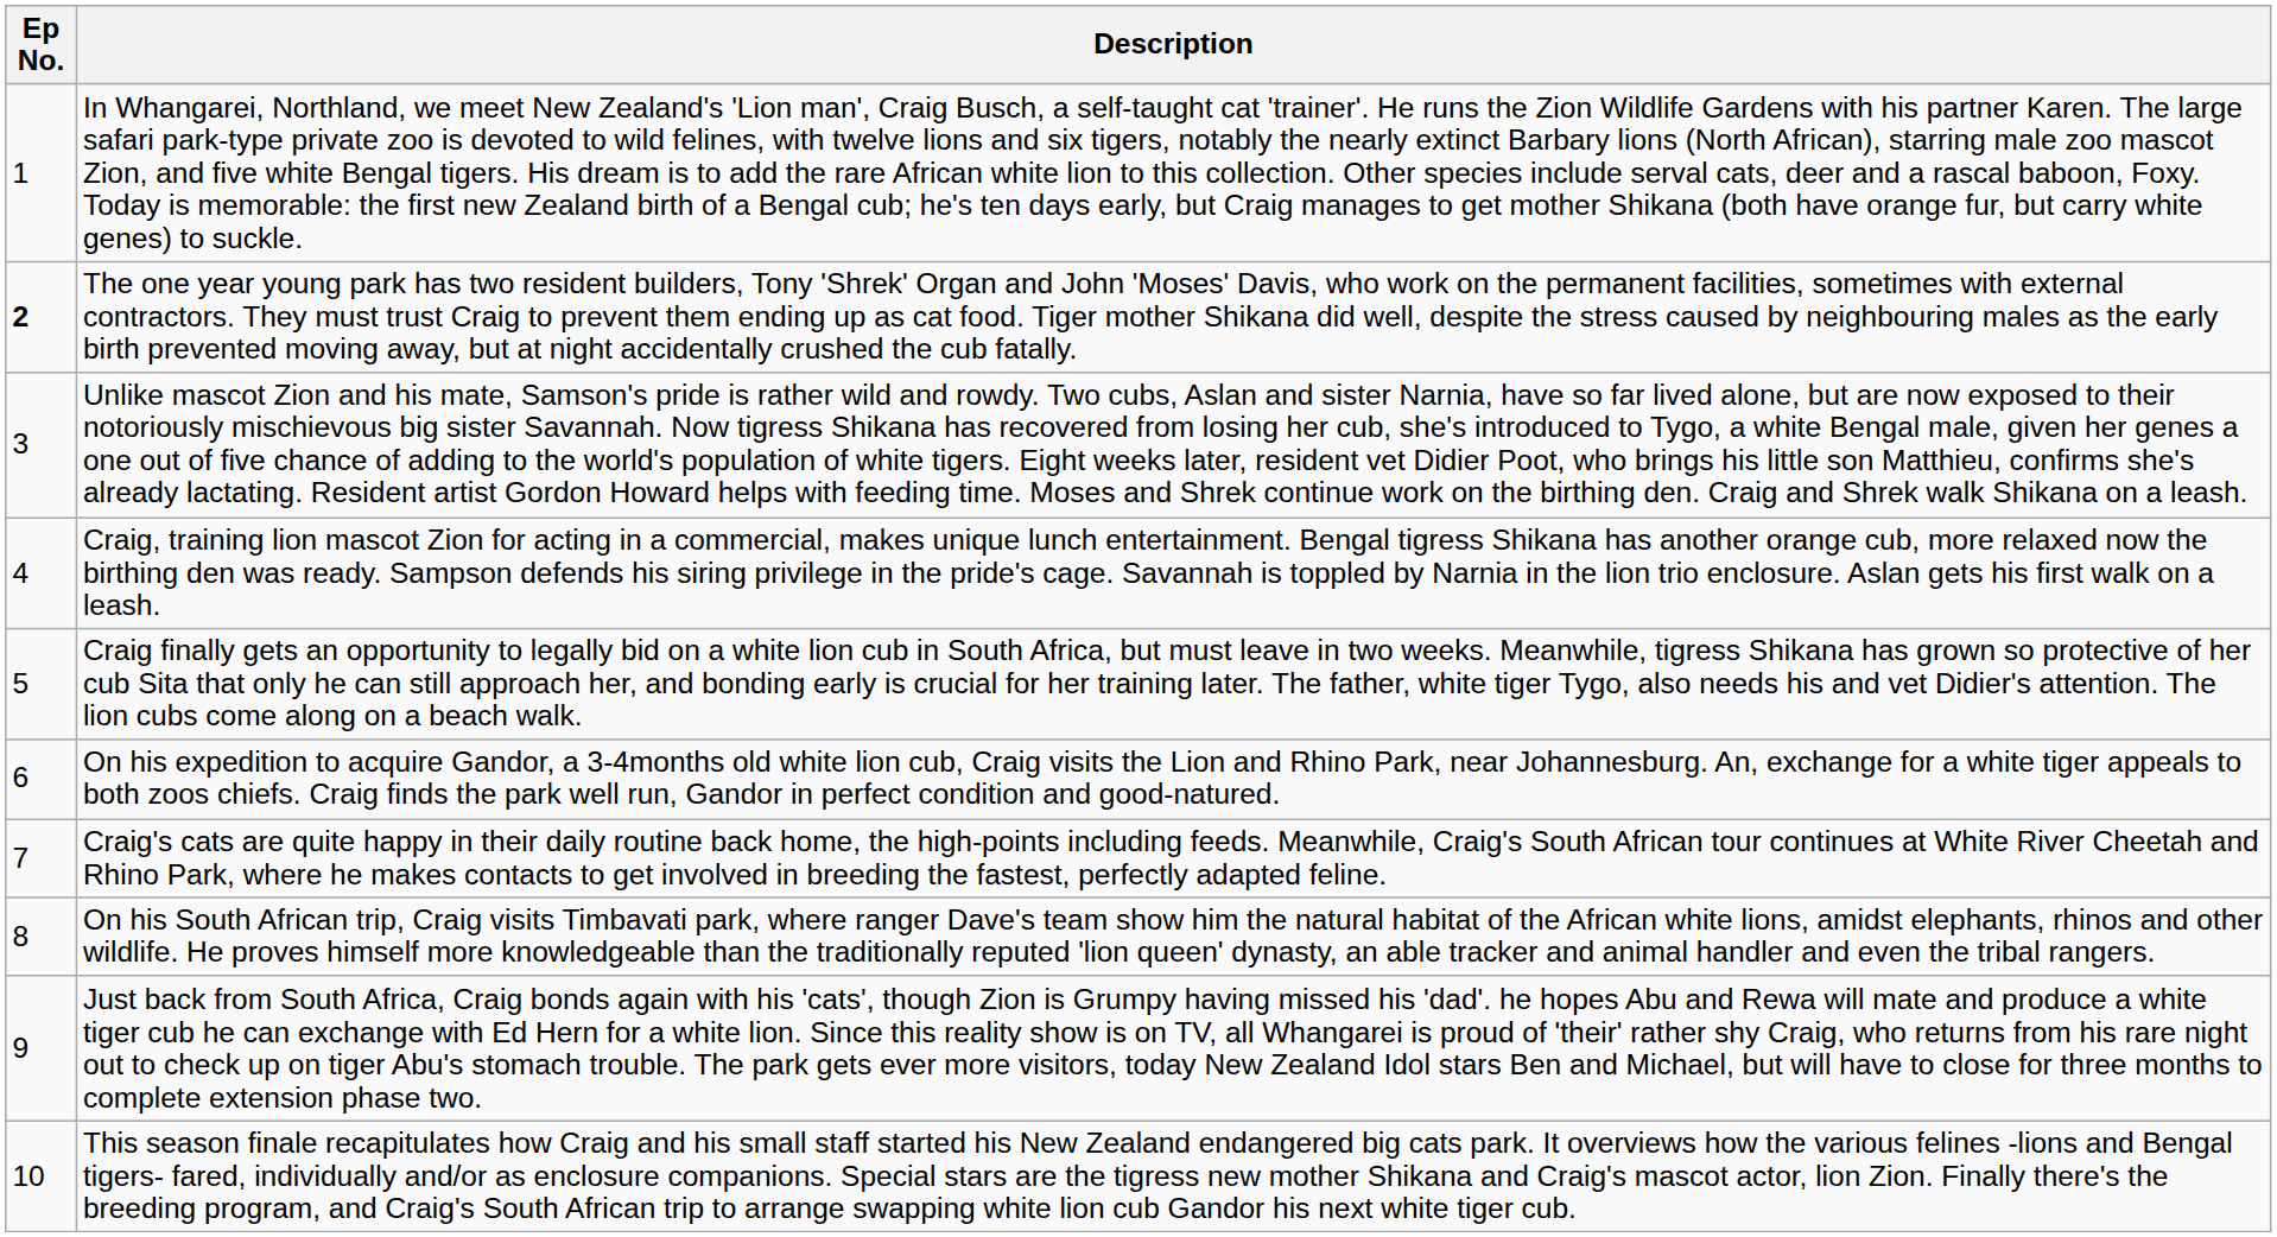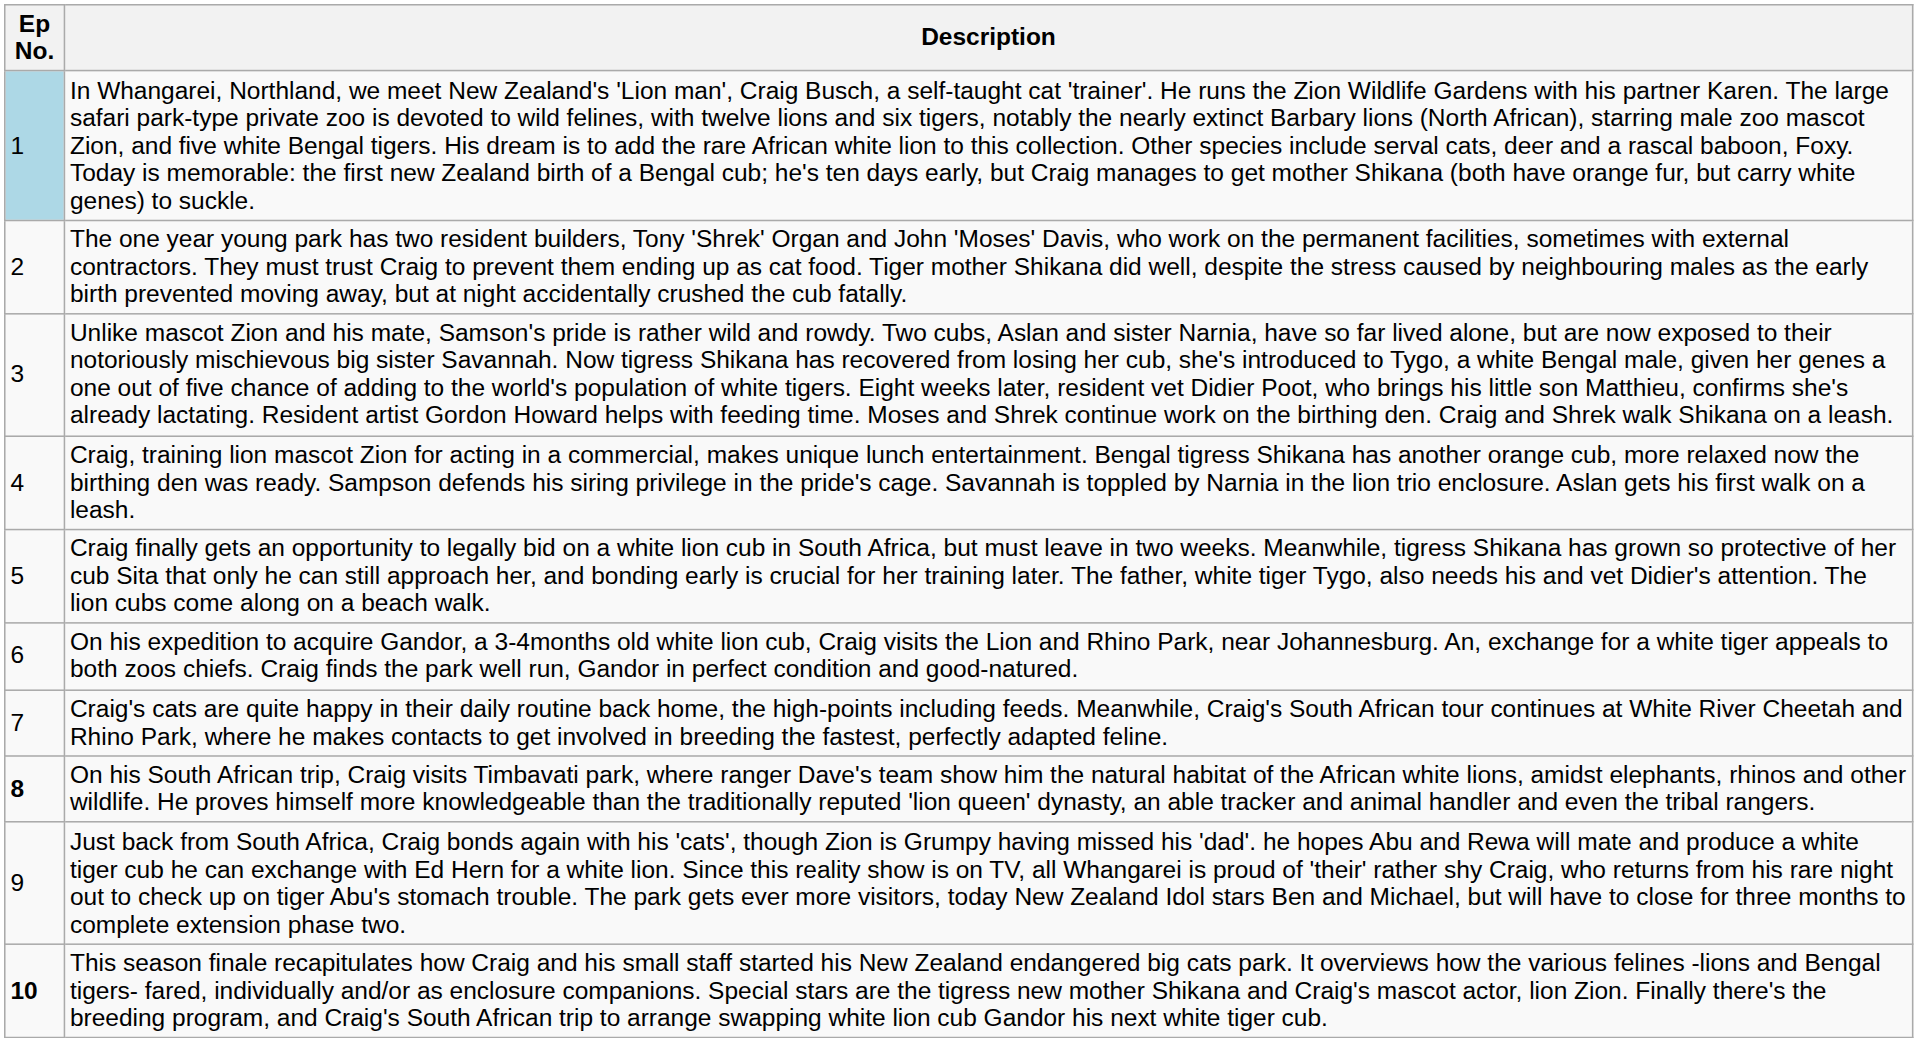row 2 | Ep No.: no background -> lightblue background
row 3 | Ep No.: bold -> normal
row 9 | Ep No.: normal -> bold
row 11 | Ep No.: normal -> bold
